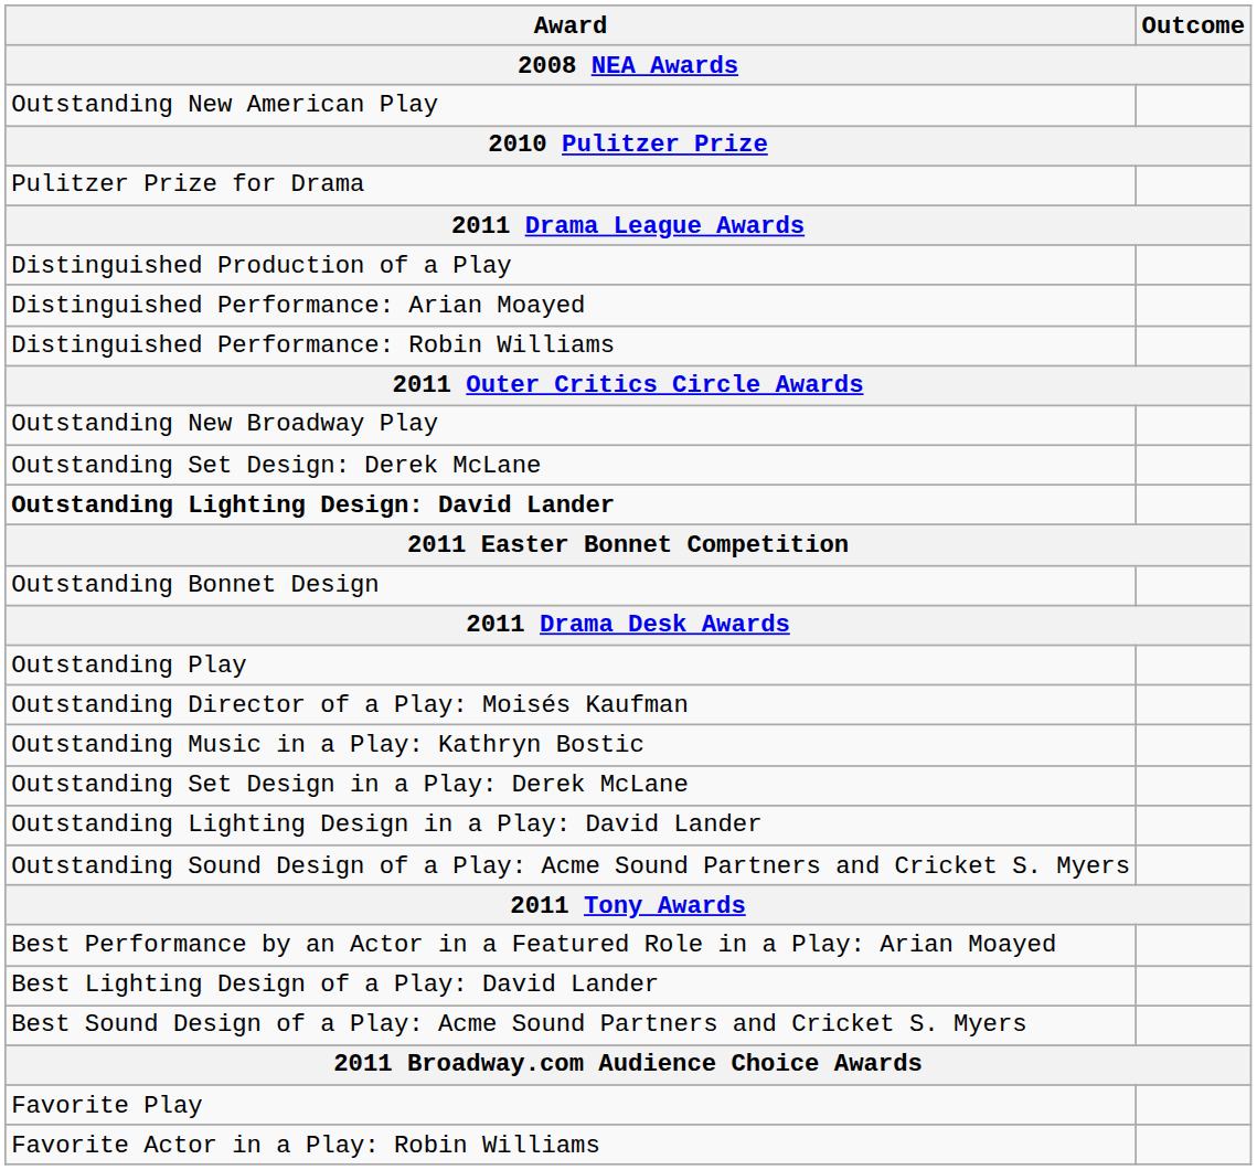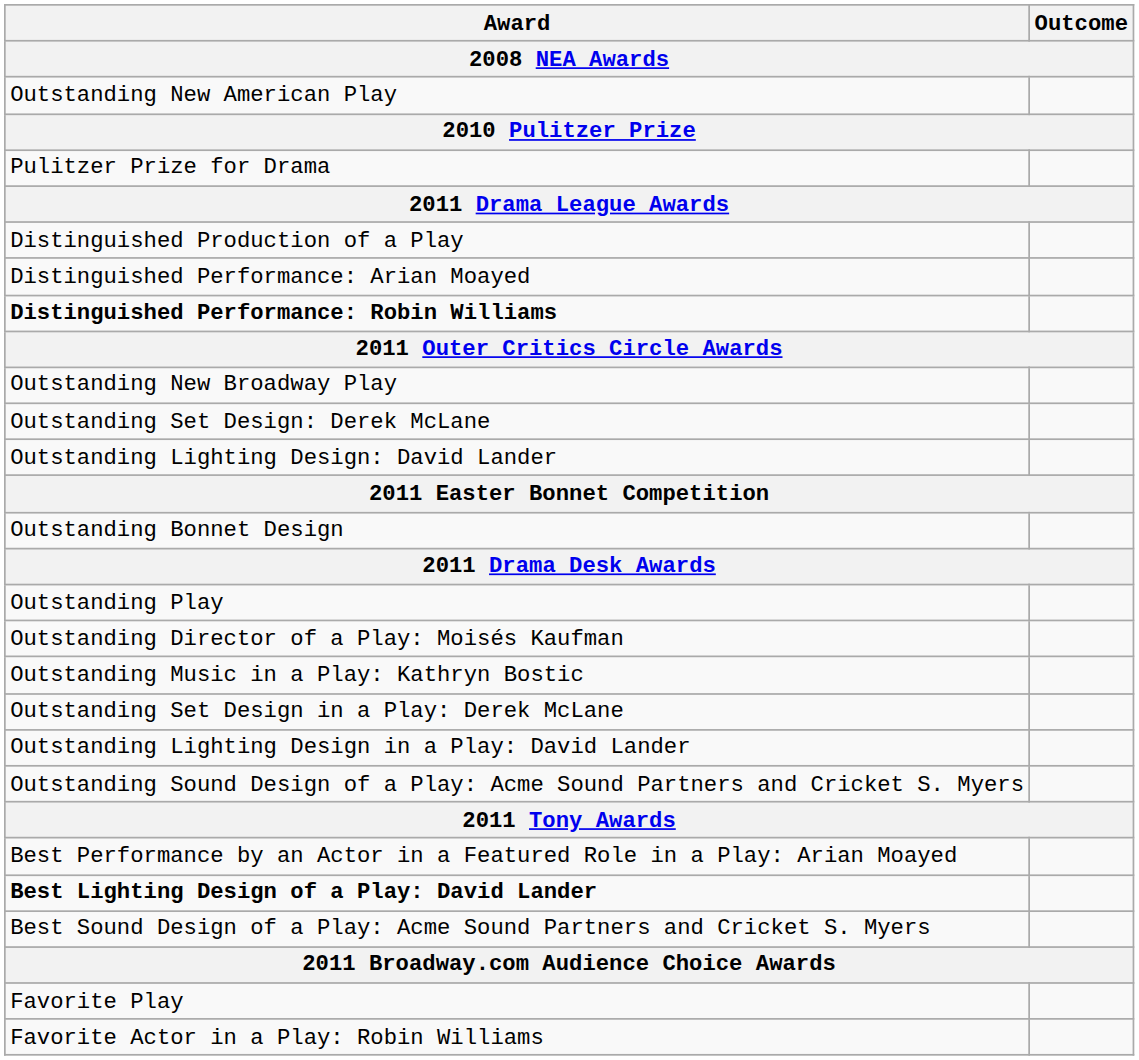Distinguished Performance: Robin Williams | Award: normal -> bold
Outstanding Lighting Design: David Lander | Award: bold -> normal
Best Lighting Design of a Play: David Lander | Award: normal -> bold
